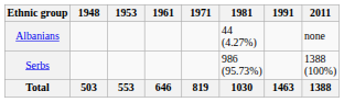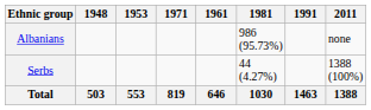columns swapped: 1961 <-> 1971
Albanians | 1981: 44 (4.27%) -> 986 (95.73%)
Serbs | 1981: 986 (95.73%) -> 44 (4.27%)
